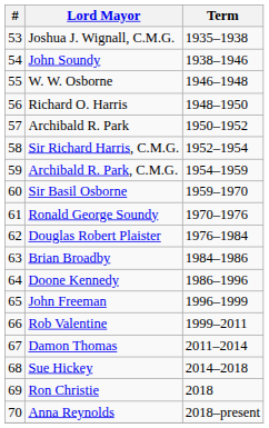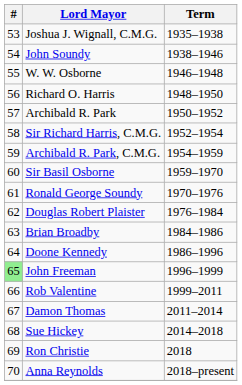John Freeman | #: no background -> lightgreen background
